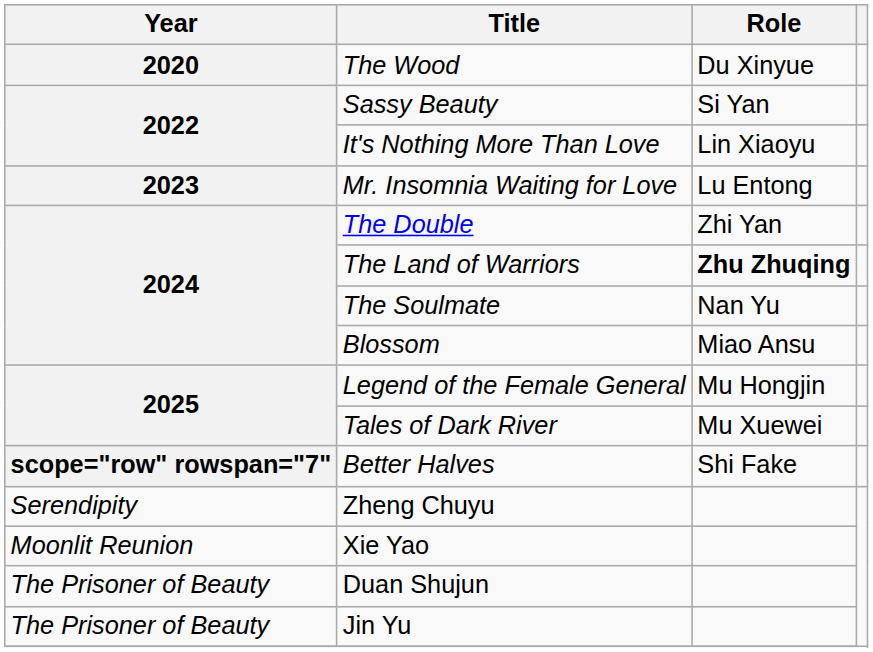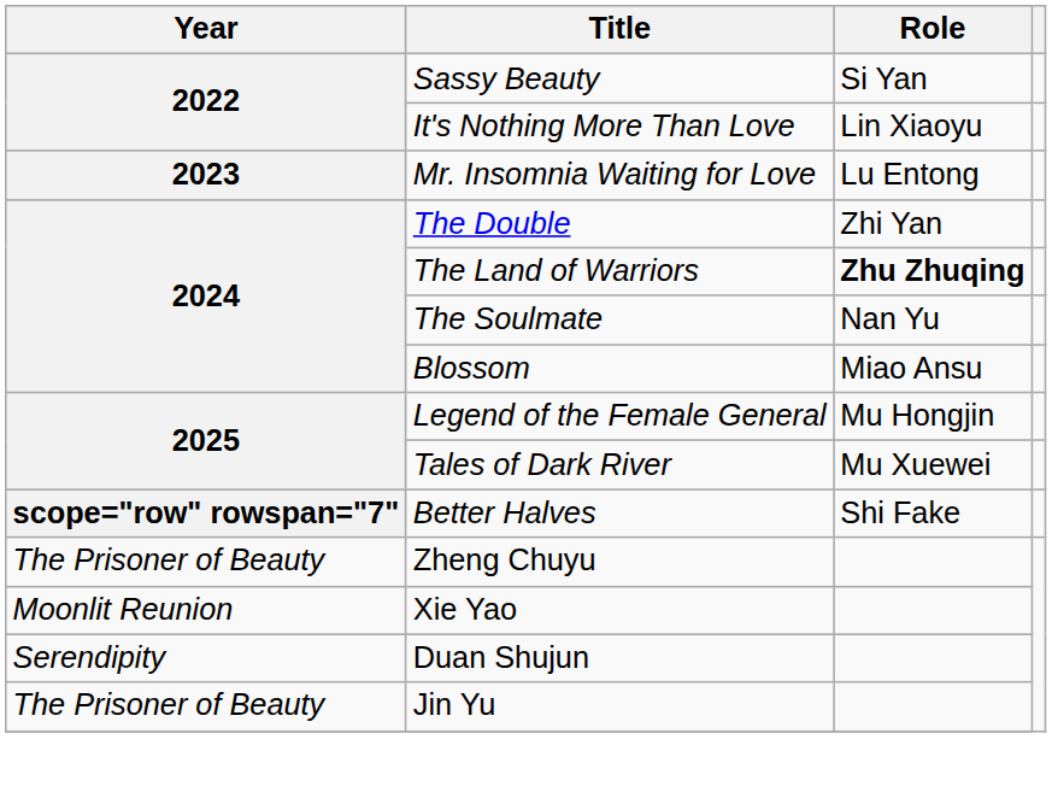- row: 2020 | The Wood | Du Xinyue
Zheng Chuyu | Year: Serendipity -> The Prisoner of Beauty
Duan Shujun | Year: The Prisoner of Beauty -> Serendipity
